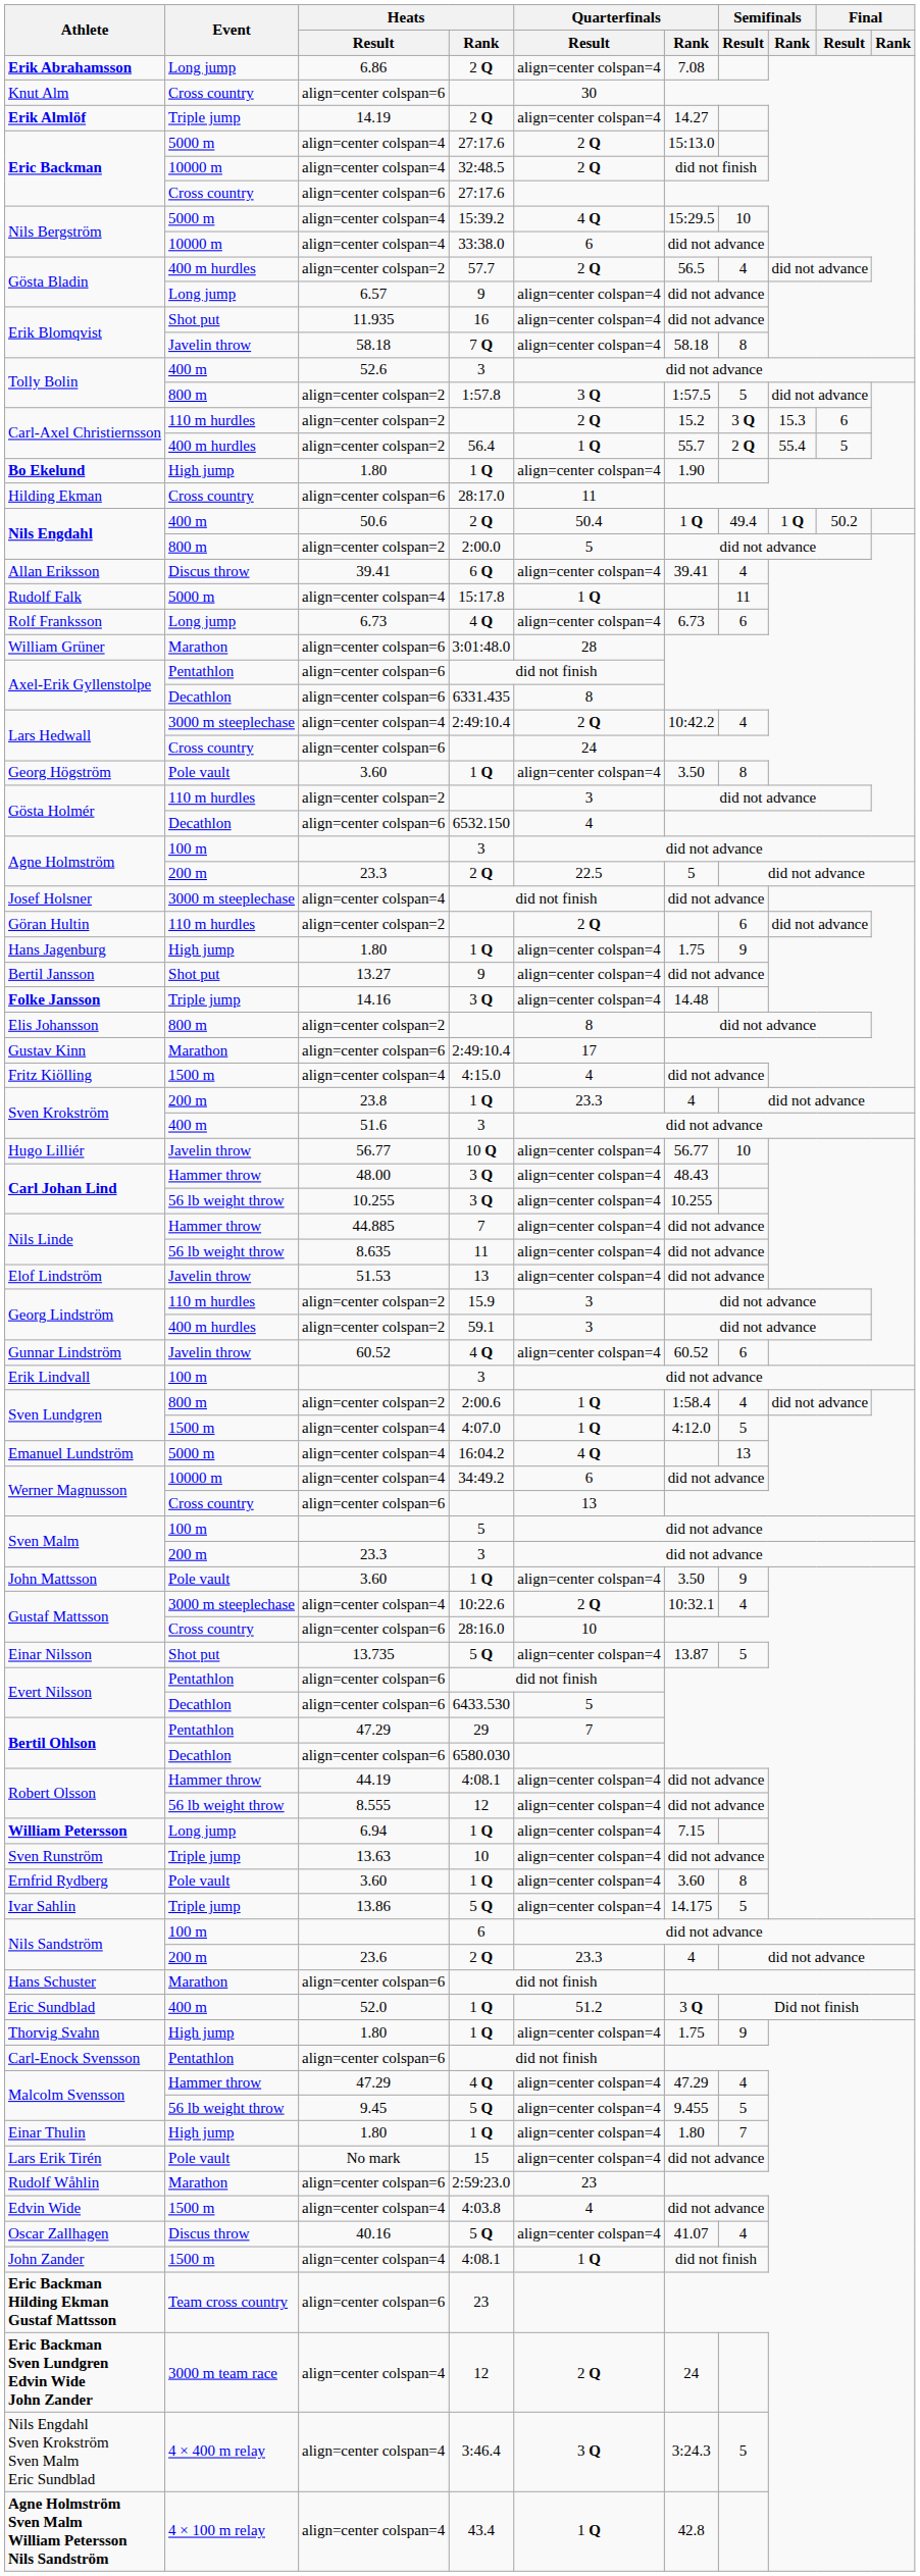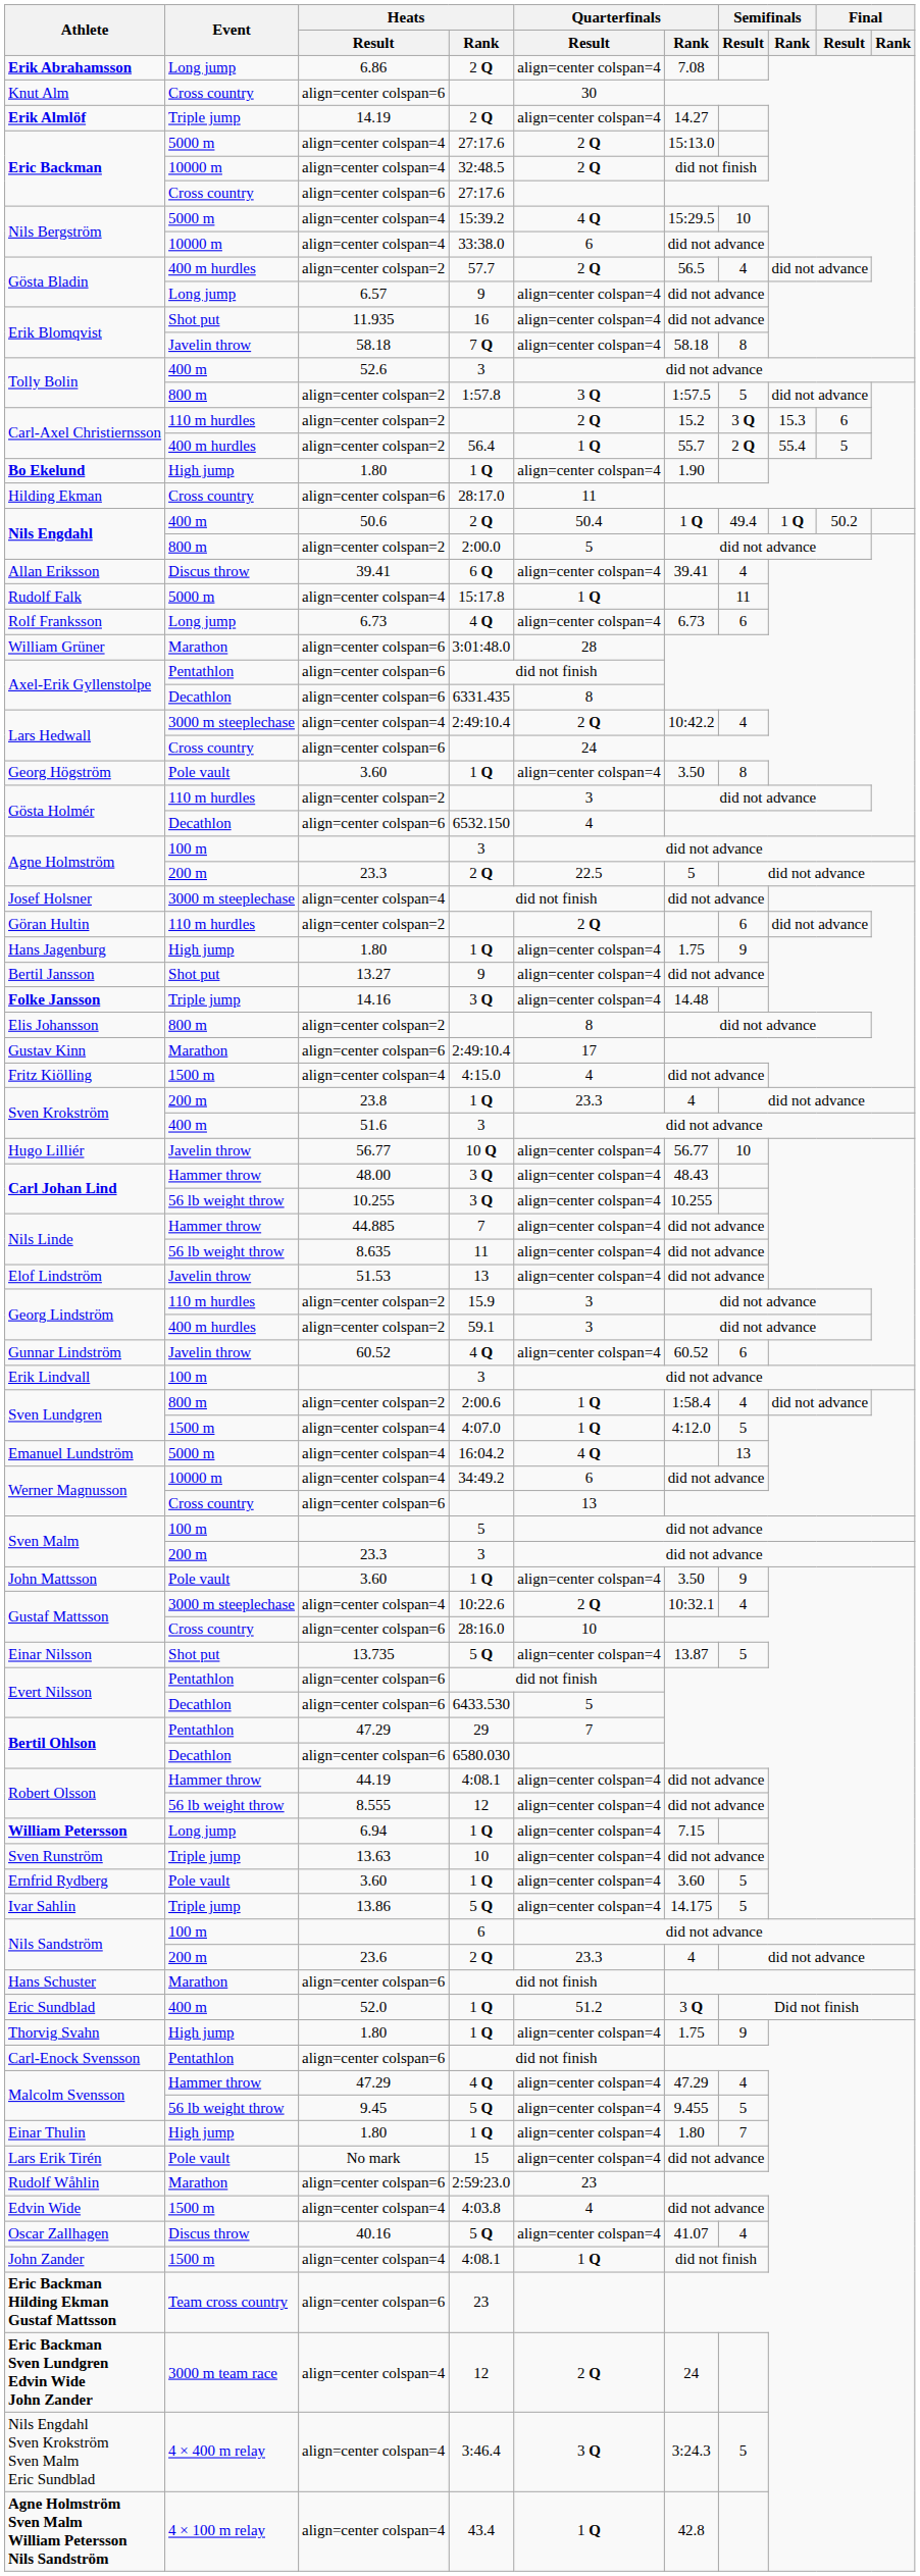Ernfrid Rydberg | Semifinals / Result: 8 -> 5
